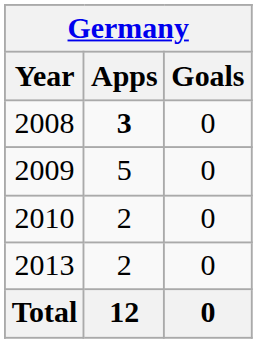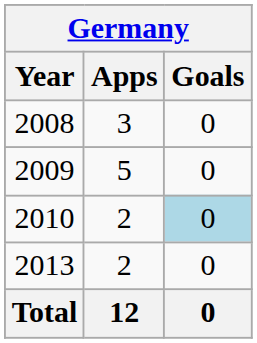2008 | Apps: bold -> normal
2010 | Goals: no background -> lightblue background
